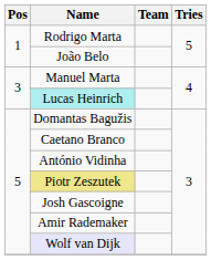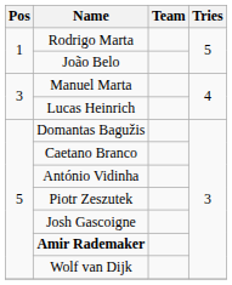Lucas Heinrich | Name: paleturquoise background -> no background
Piotr Zeszutek | Name: khaki background -> no background
Amir Rademaker | Name: normal -> bold
Wolf van Dijk | Name: lavender background -> no background
